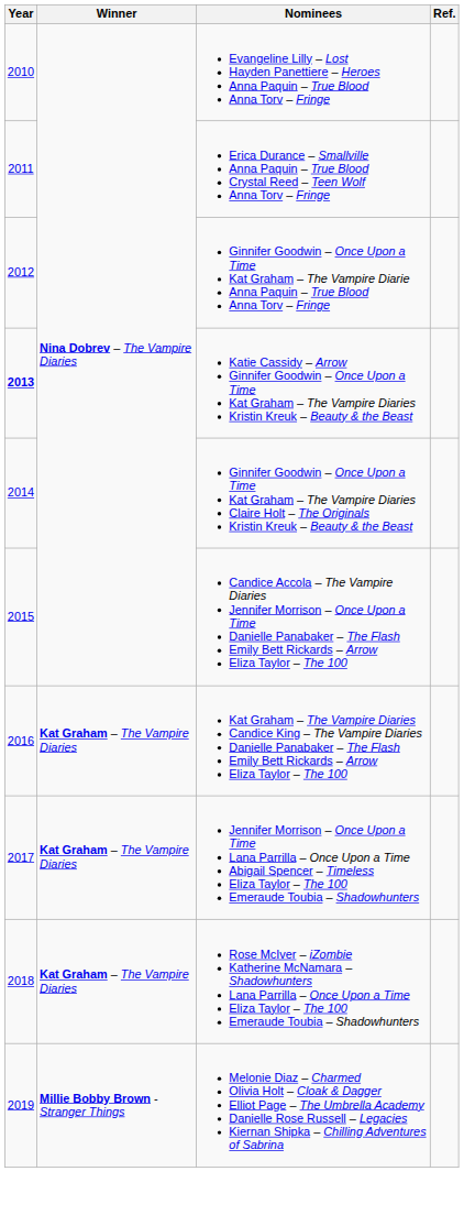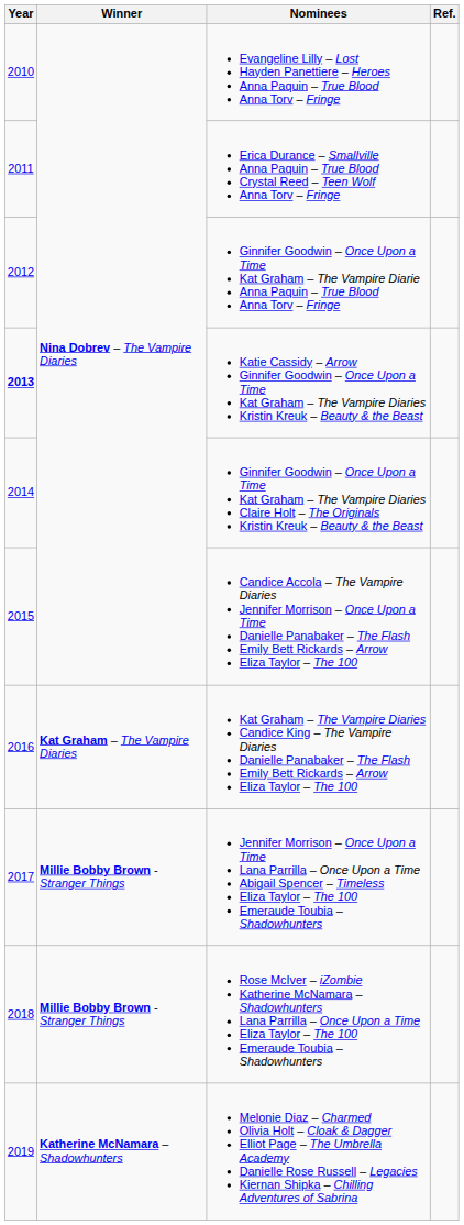row 9 | Winner: Kat Graham – The Vampire Diaries -> Millie Bobby Brown - Stranger Things
row 10 | Winner: Kat Graham – The Vampire Diaries -> Millie Bobby Brown - Stranger Things
row 11 | Winner: Millie Bobby Brown - Stranger Things -> Katherine McNamara – Shadowhunters
